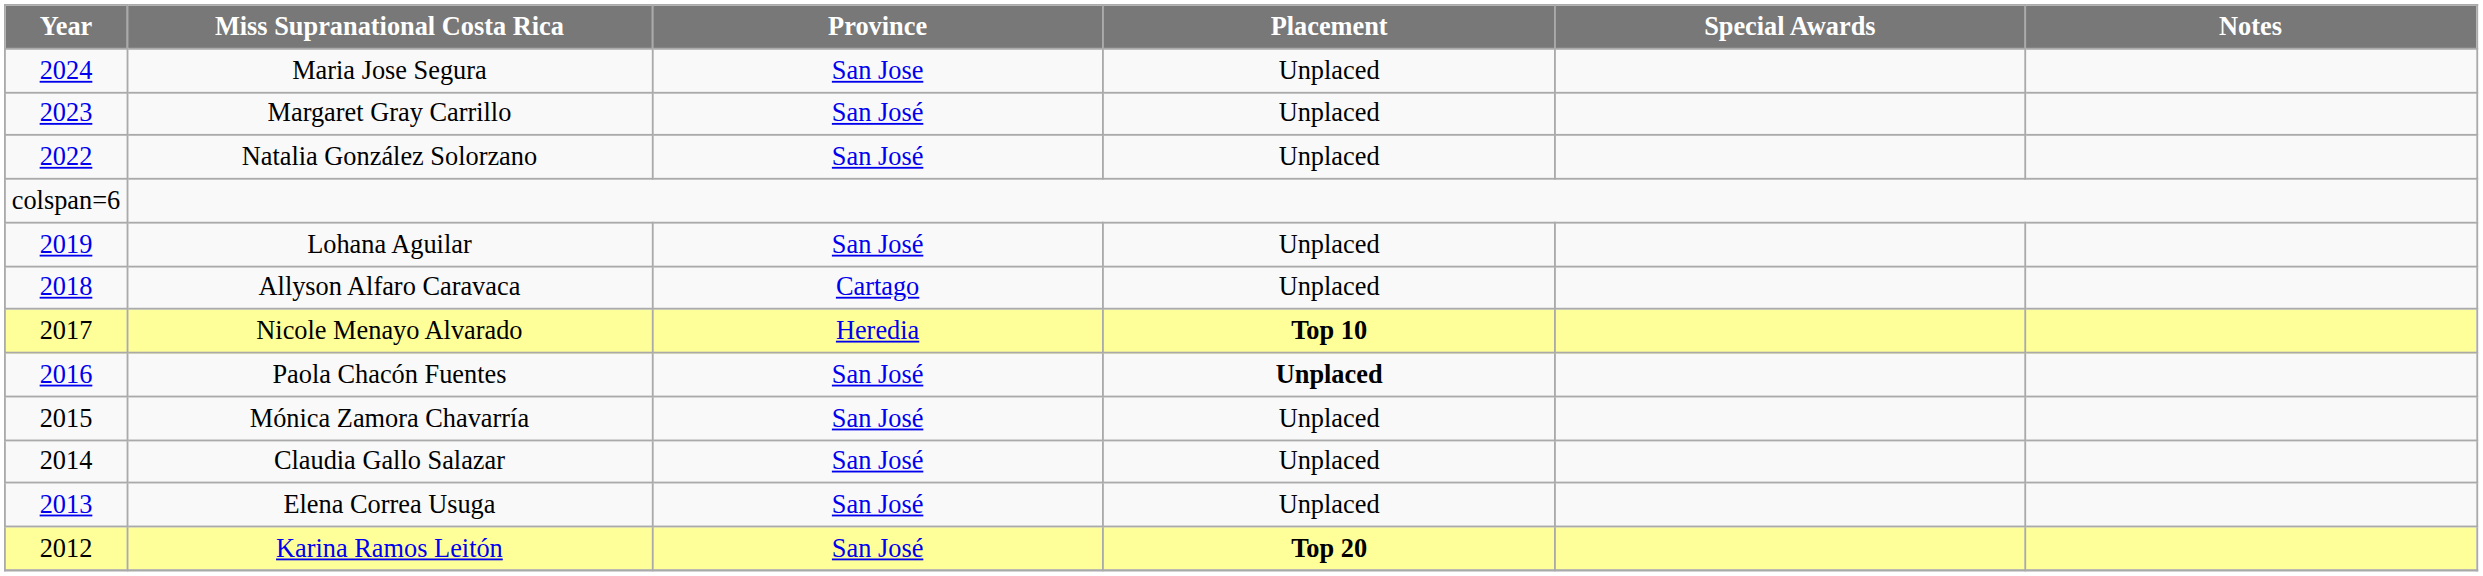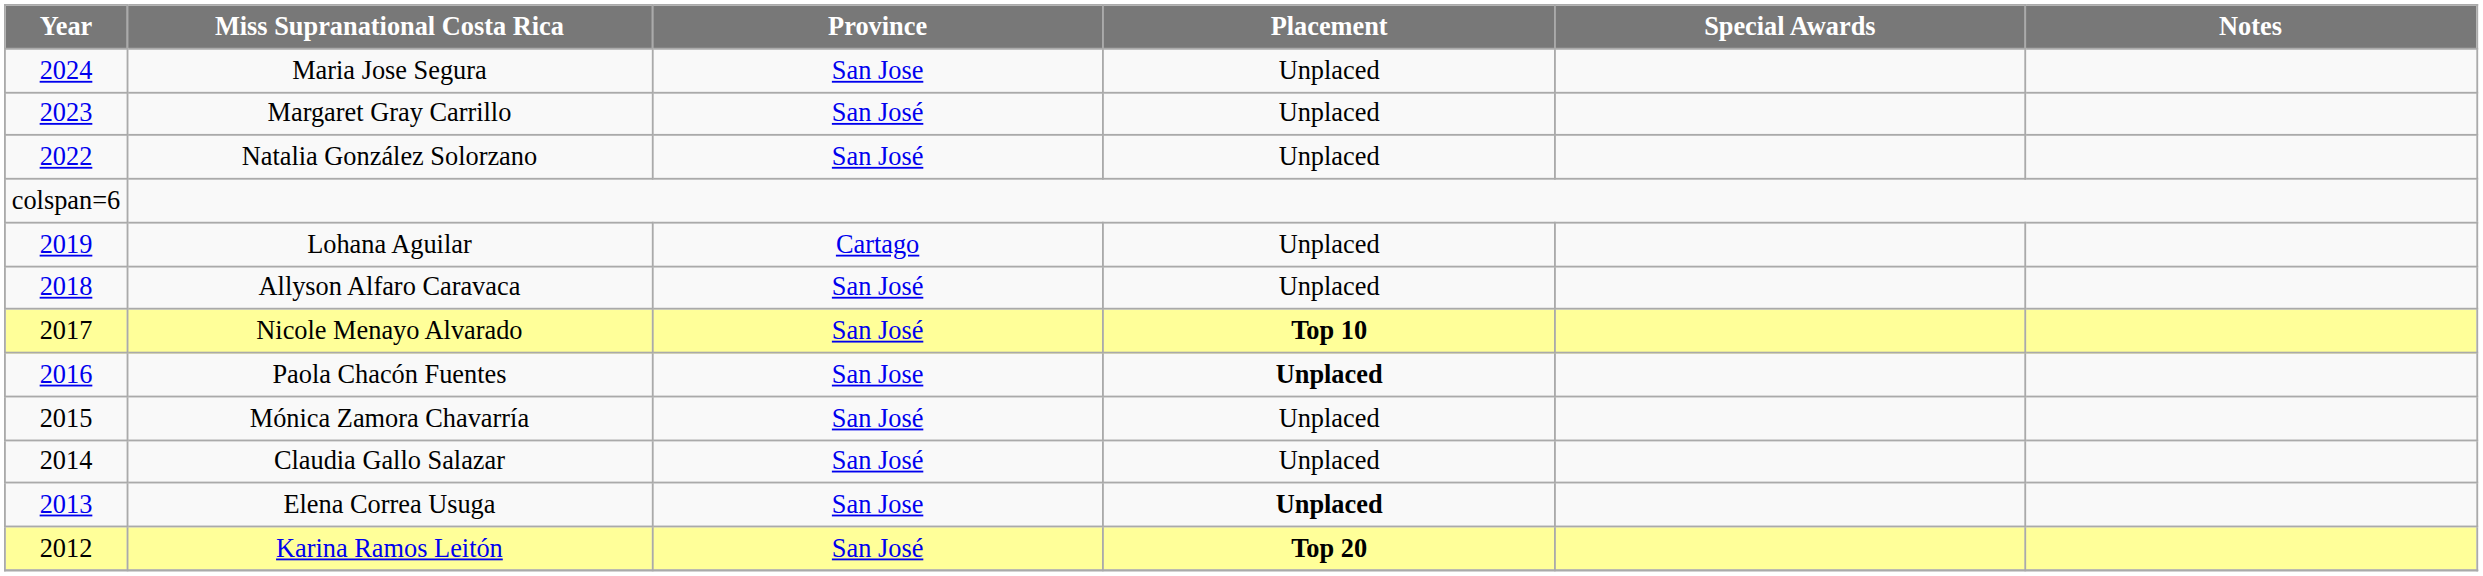Lohana Aguilar | Province: San José -> Cartago
Allyson Alfaro Caravaca | Province: Cartago -> San José
Nicole Menayo Alvarado | Province: Heredia -> San José
Paola Chacón Fuentes | Province: San José -> San Jose
Elena Correa Usuga | Province: San José -> San Jose
Elena Correa Usuga | Placement: normal -> bold
